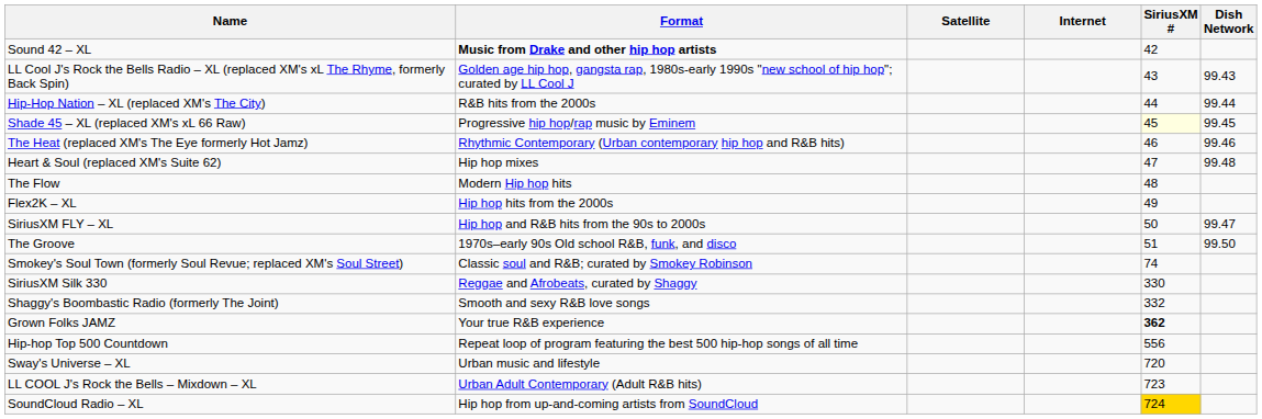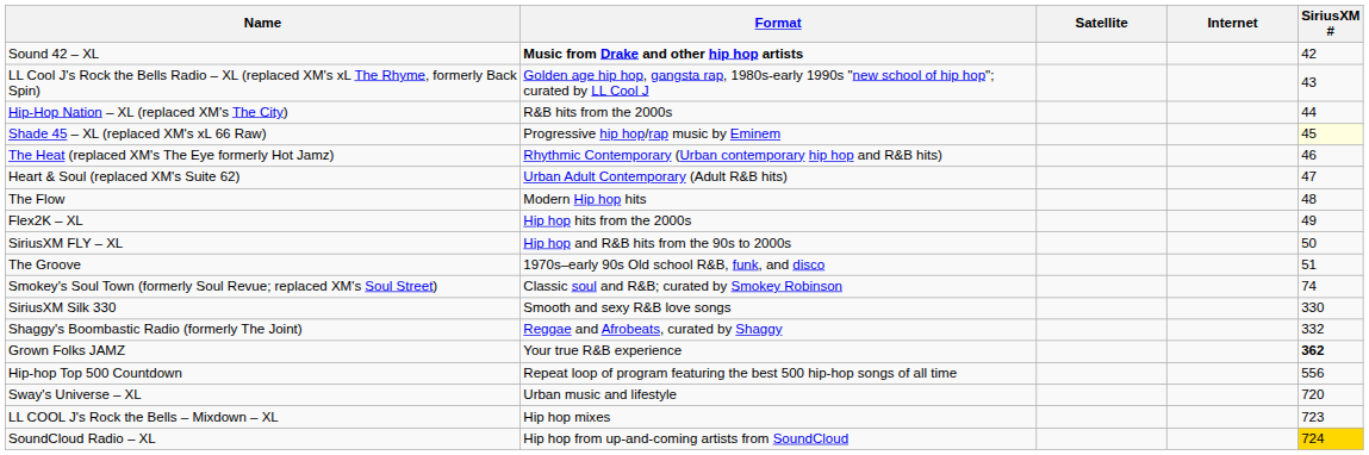- column: Dish Network | 99.43 | 99.44 | 99.45 | 99.46 | 99.48 | 99.47 | 99.50
Heart & Soul (replaced XM's Suite 62) | Format: Hip hop mixes -> Urban Adult Contemporary (Adult R&B hits)
SiriusXM Silk 330 | Format: Reggae and Afrobeats, curated by Shaggy -> Smooth and sexy R&B love songs
Shaggy's Boombastic Radio (formerly The Joint) | Format: Smooth and sexy R&B love songs -> Reggae and Afrobeats, curated by Shaggy
LL COOL J's Rock the Bells – Mixdown – XL | Format: Urban Adult Contemporary (Adult R&B hits) -> Hip hop mixes
